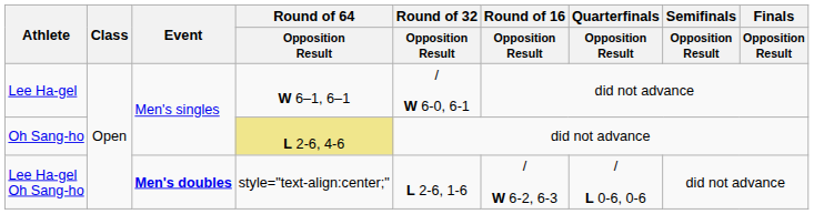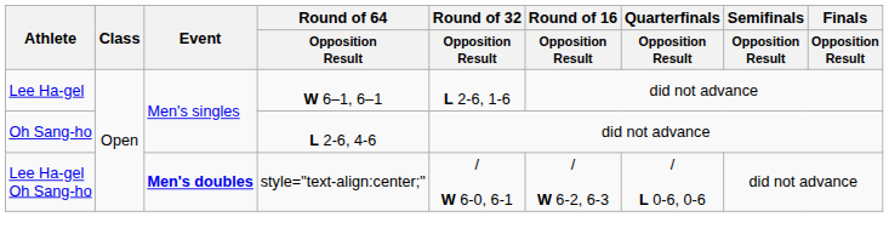Lee Ha-gel | Round of 32 / Opposition Result: / W 6-0, 6-1 -> L 2-6, 1-6
Oh Sang-ho | Round of 64 / Opposition Result: khaki background -> no background
Lee Ha-gel Oh Sang-ho | Round of 32 / Opposition Result: L 2-6, 1-6 -> / W 6-0, 6-1
